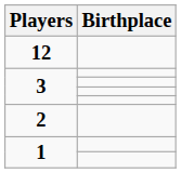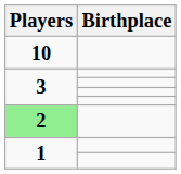row 2 | Players: 12 -> 10
row 7 | Players: no background -> lightgreen background
